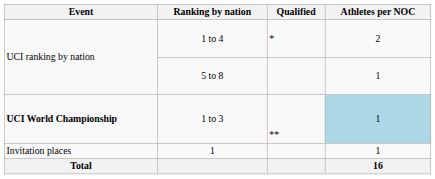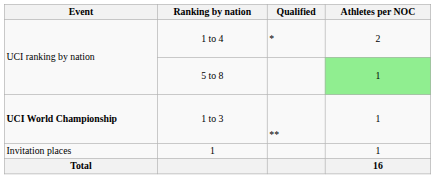5 to 8 | Athletes per NOC: no background -> lightgreen background
1 to 3 | Athletes per NOC: lightblue background -> no background
